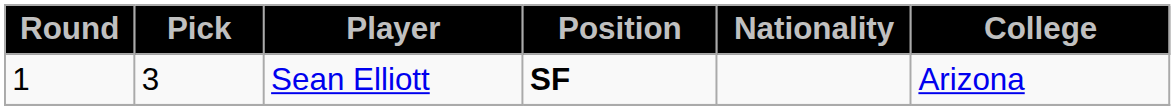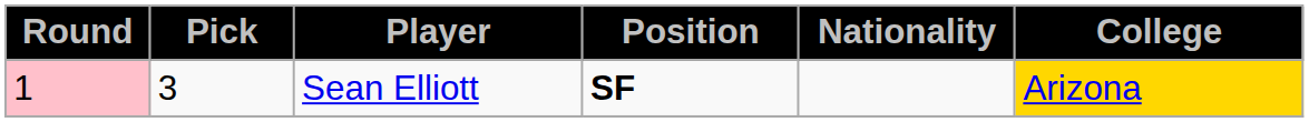Sean Elliott | Round: no background -> pink background
Sean Elliott | College: no background -> gold background
